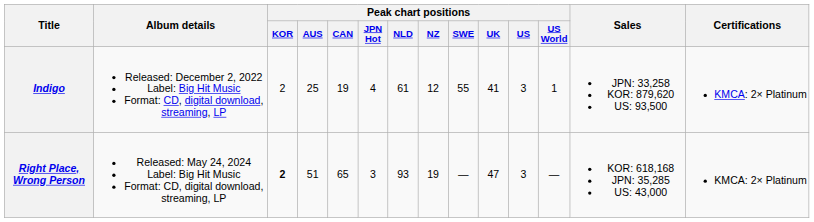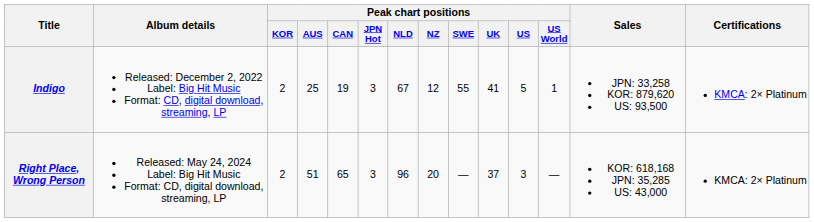Indigo | Peak chart positions / JPN Hot: 4 -> 3
Indigo | Peak chart positions / NLD: 61 -> 67
Indigo | Peak chart positions / US: 3 -> 5
Right Place, Wrong Person | Peak chart positions / KOR: bold -> normal
Right Place, Wrong Person | Peak chart positions / NLD: 93 -> 96
Right Place, Wrong Person | Peak chart positions / NZ: 19 -> 20
Right Place, Wrong Person | Peak chart positions / UK: 47 -> 37
